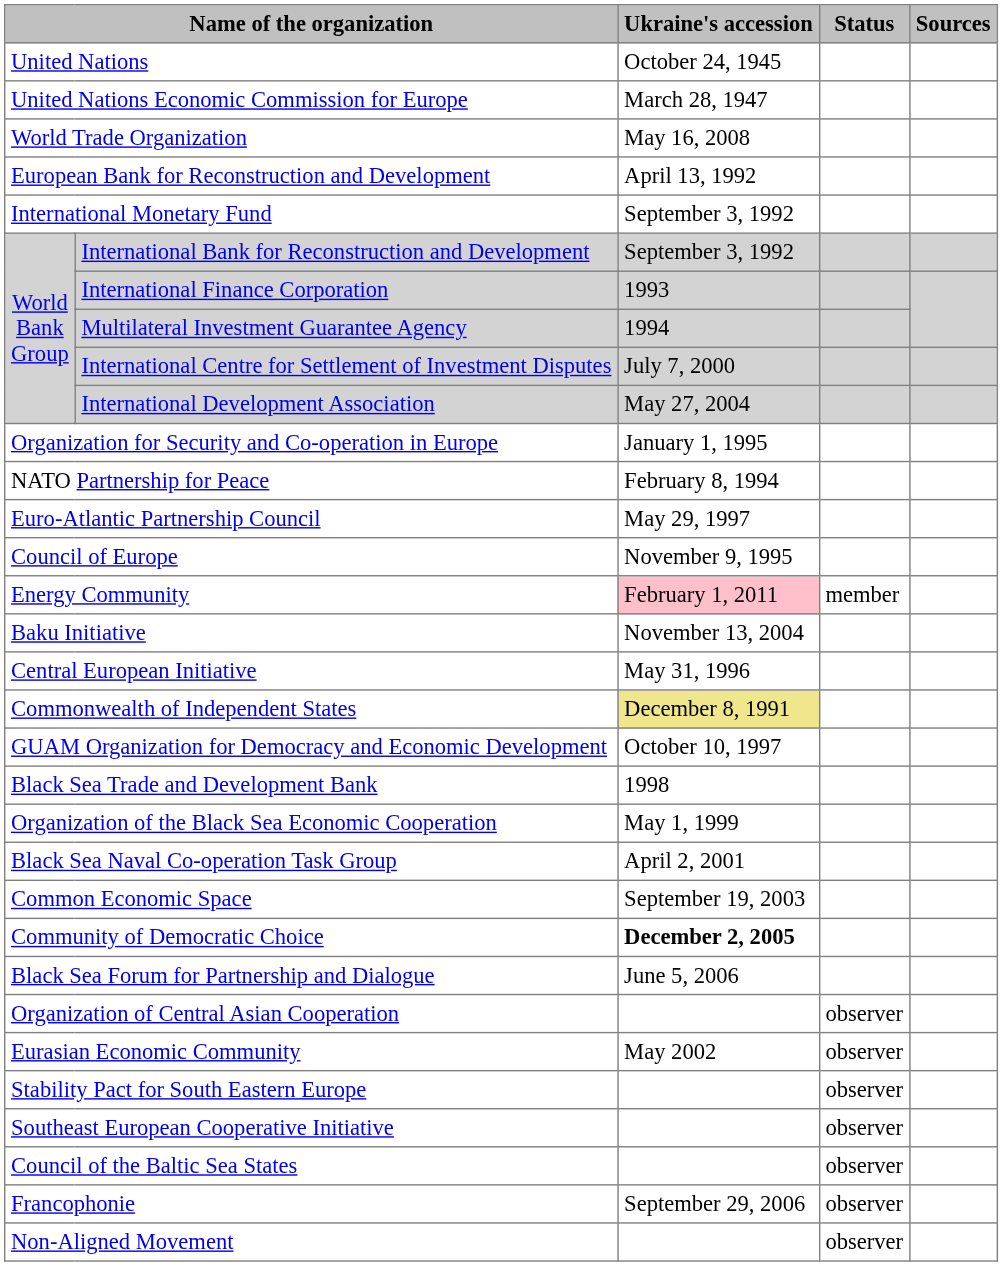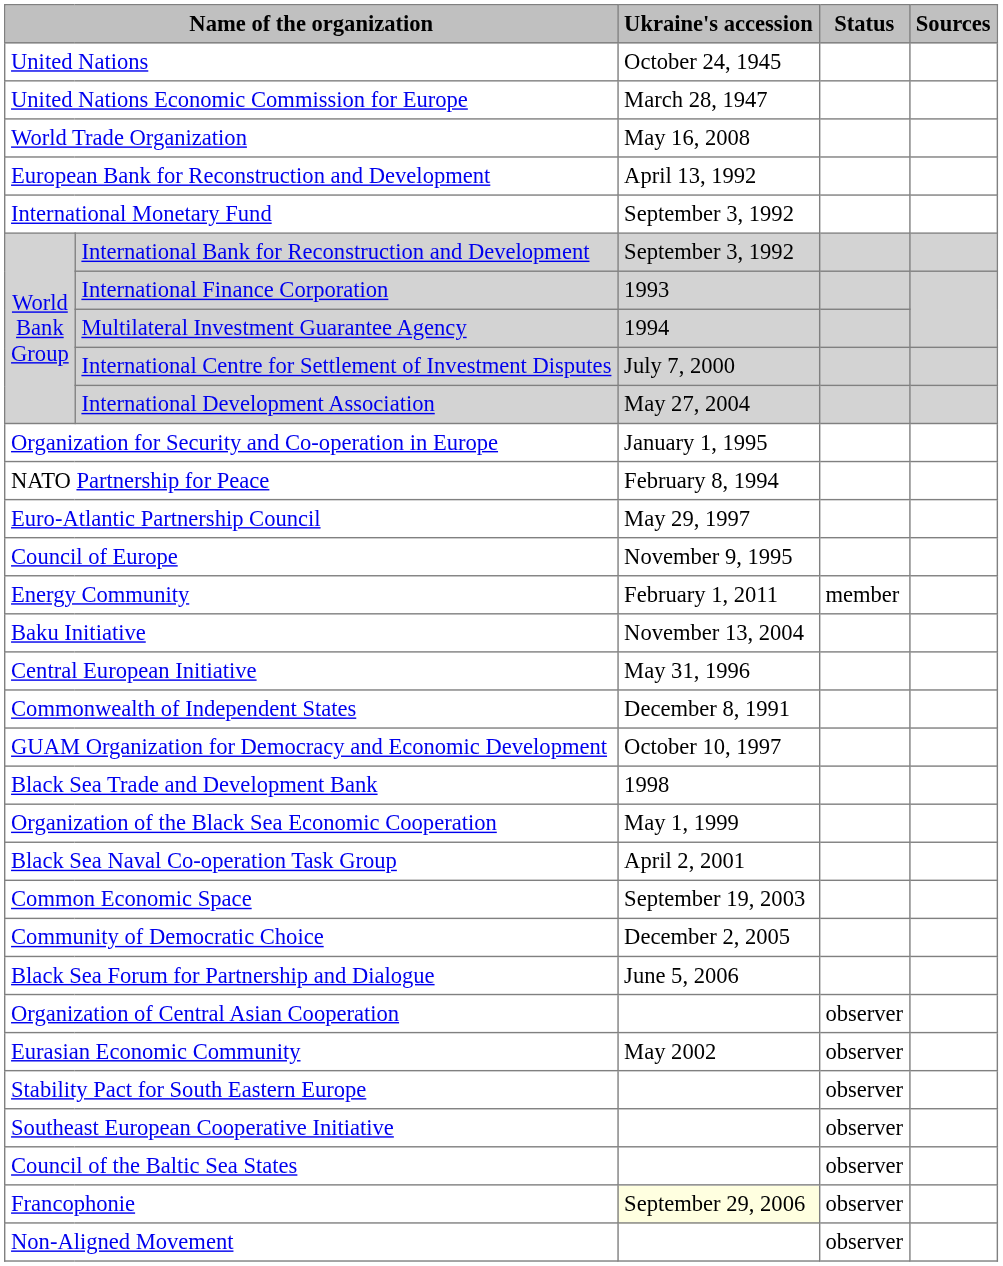Energy Community | Ukraine's accession: pink background -> no background
Commonwealth of Independent States | Ukraine's accession: khaki background -> no background
Community of Democratic Choice | Ukraine's accession: bold -> normal
Francophonie | Ukraine's accession: no background -> lightyellow background
